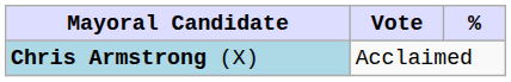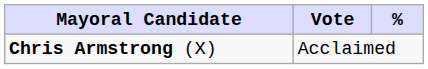Chris Armstrong (X) | Mayoral Candidate: lightblue background -> no background
